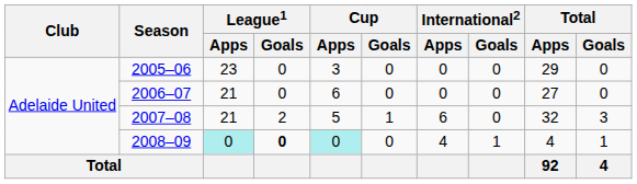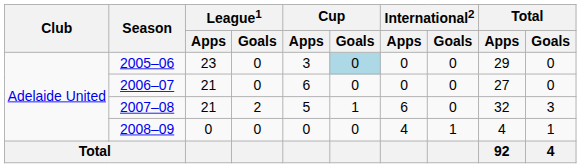2005–06 | Cup / Goals: no background -> lightblue background
2008–09 | League1 / Apps: paleturquoise background -> no background
2008–09 | League1 / Goals: bold -> normal
2008–09 | Cup / Apps: paleturquoise background -> no background
